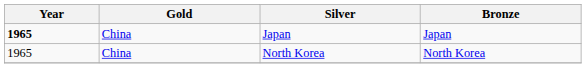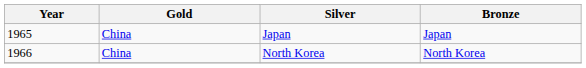row 2 | Year: bold -> normal
row 3 | Year: 1965 -> 1966
